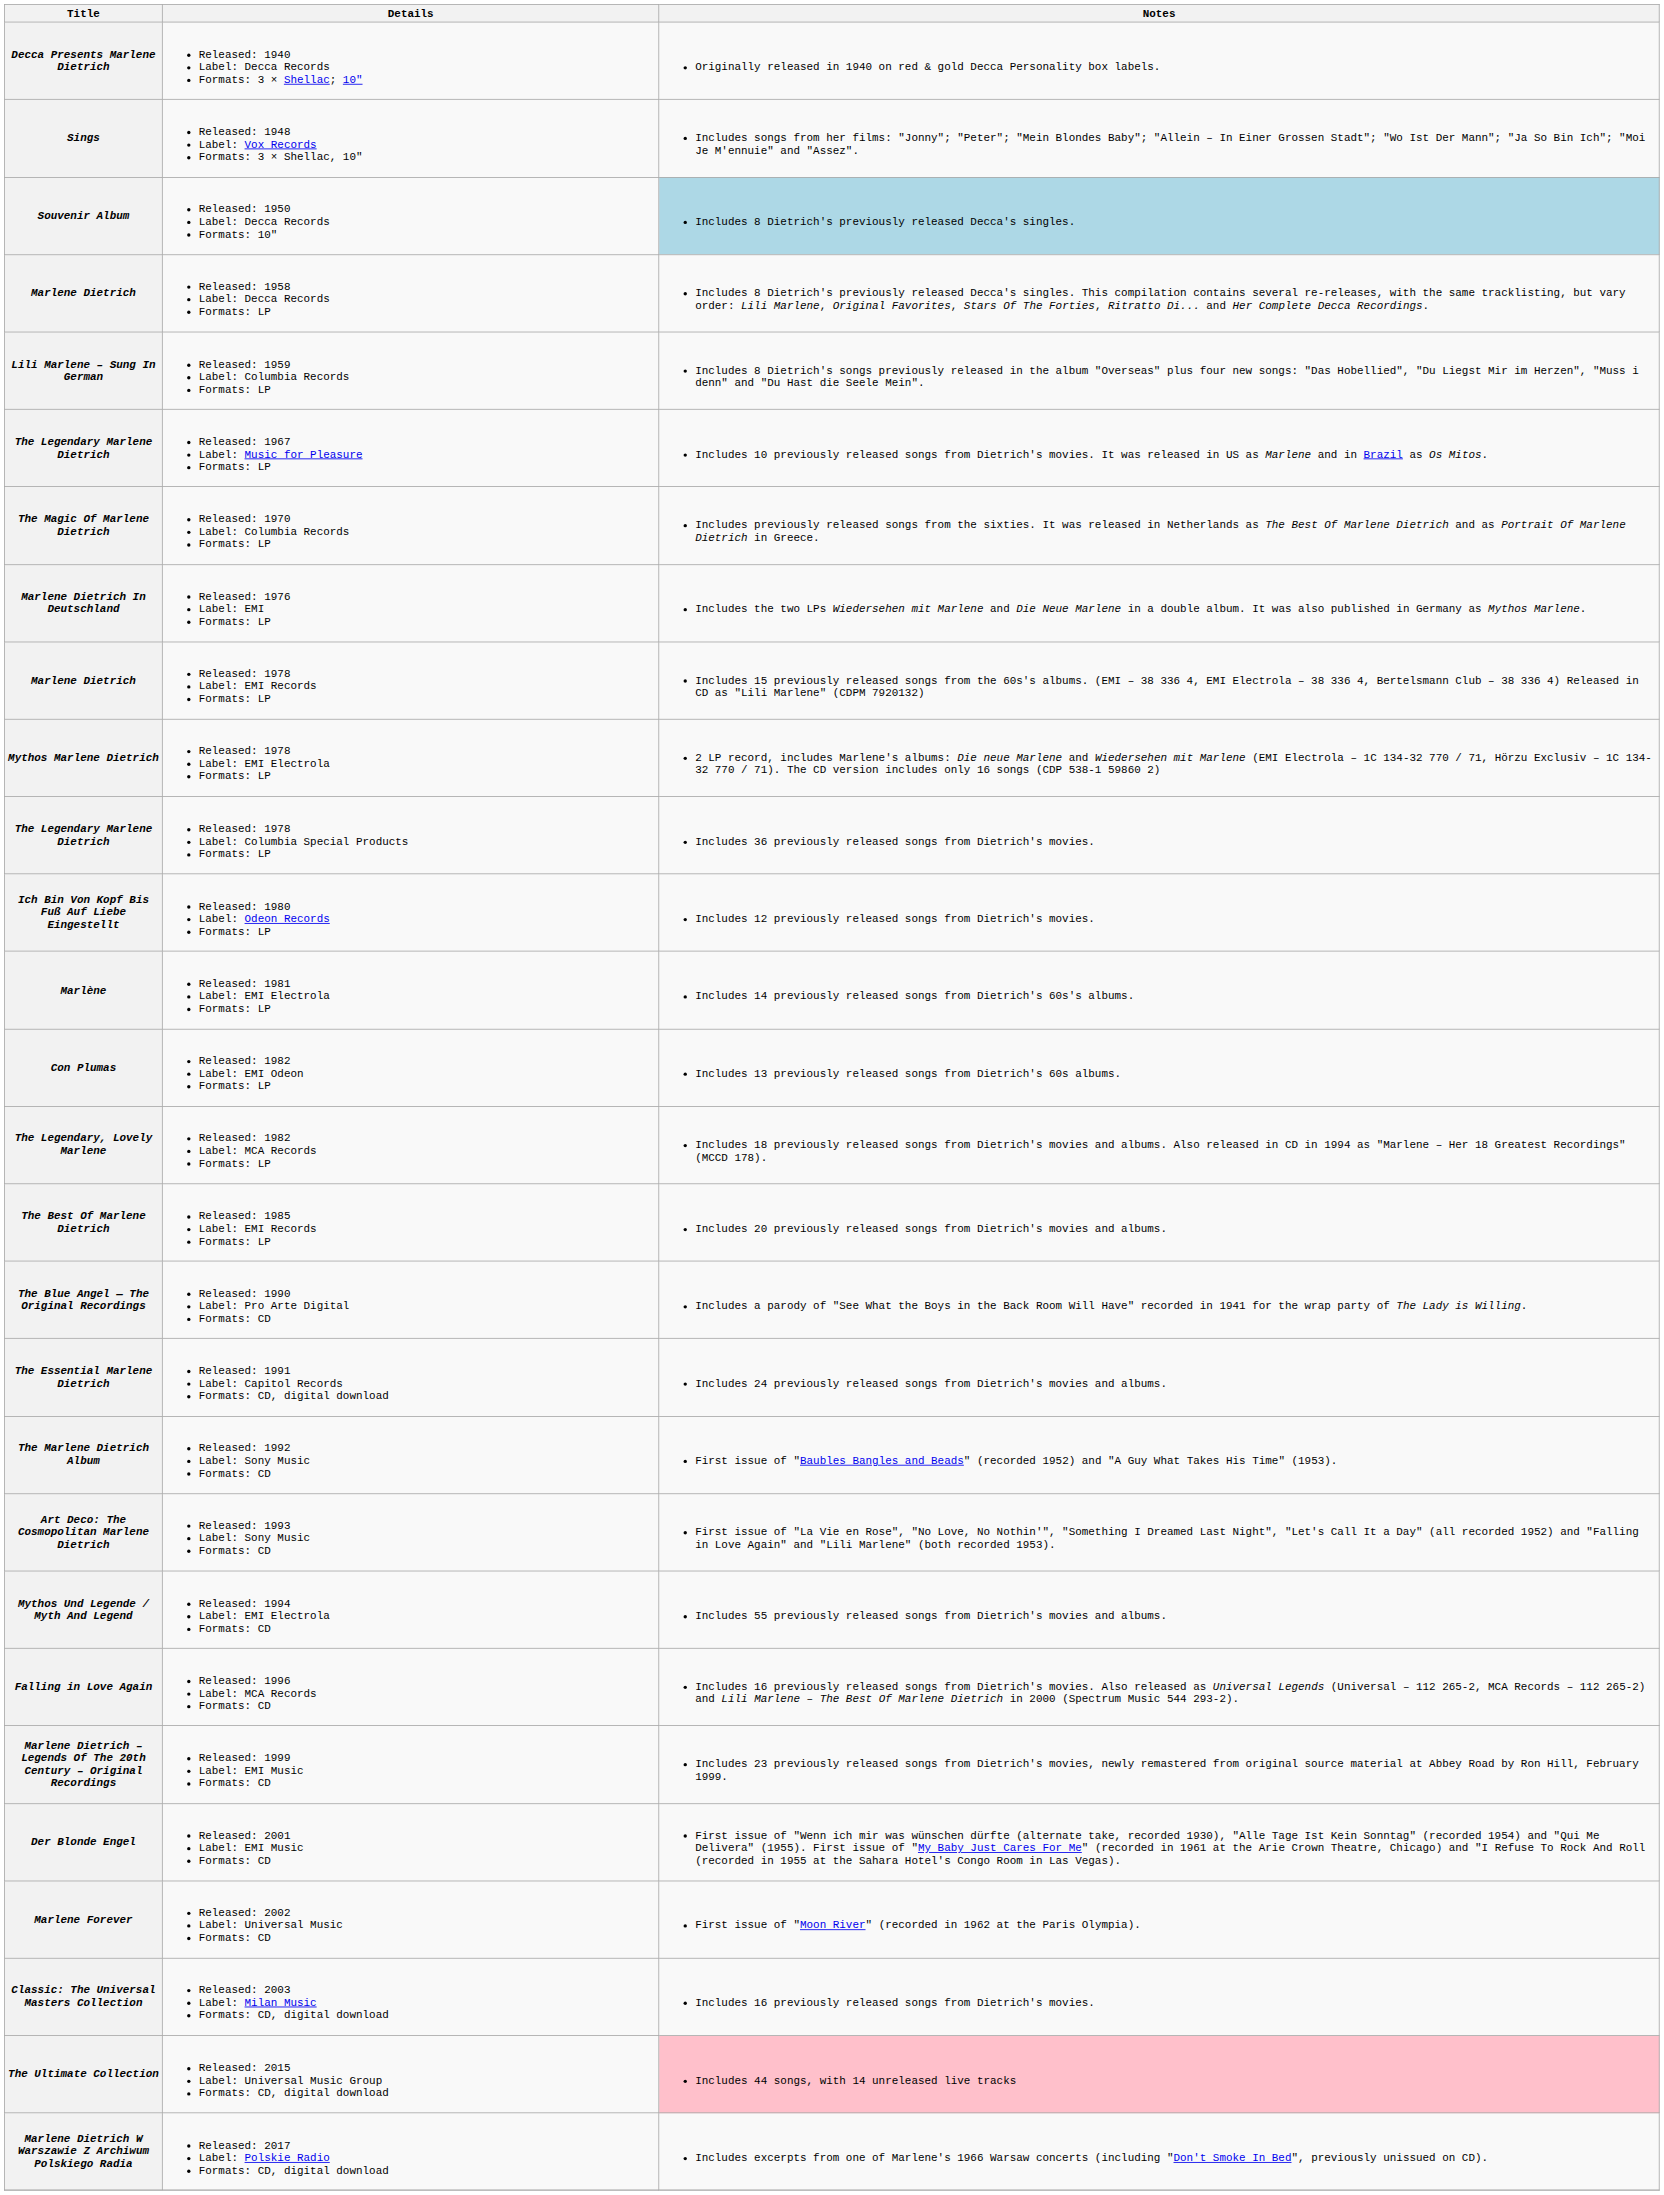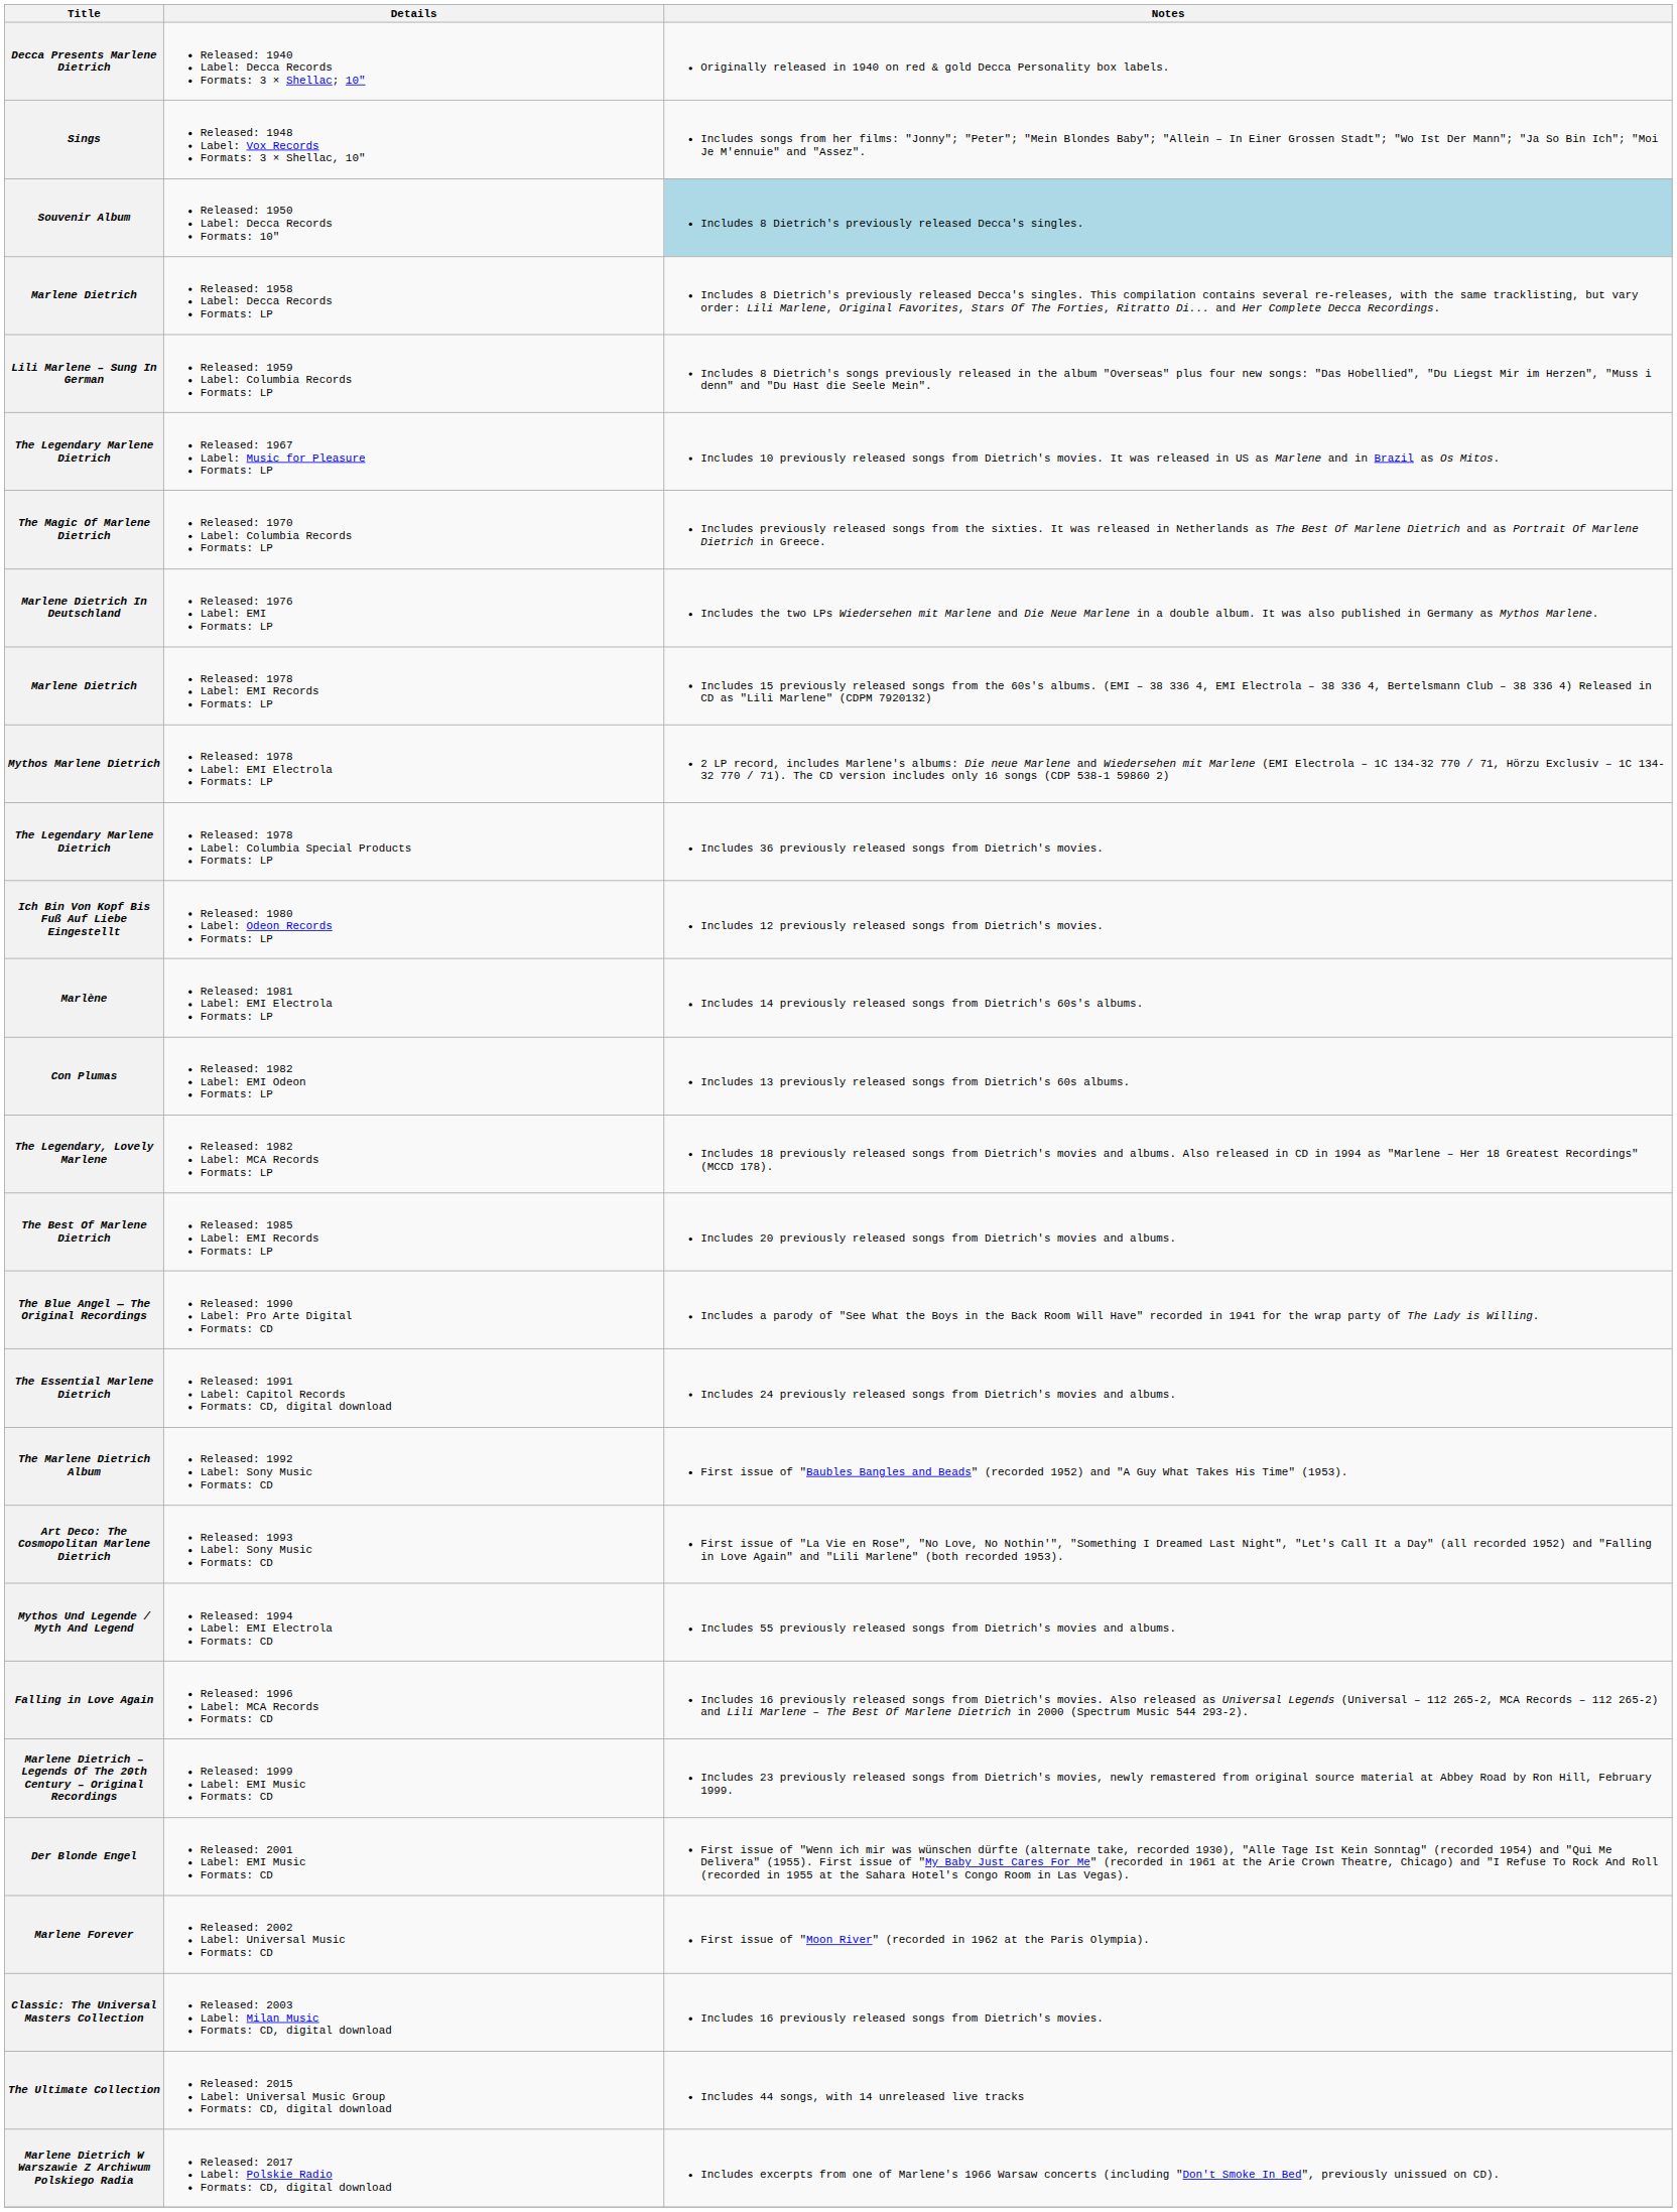The Ultimate Collection | Notes: pink background -> no background
